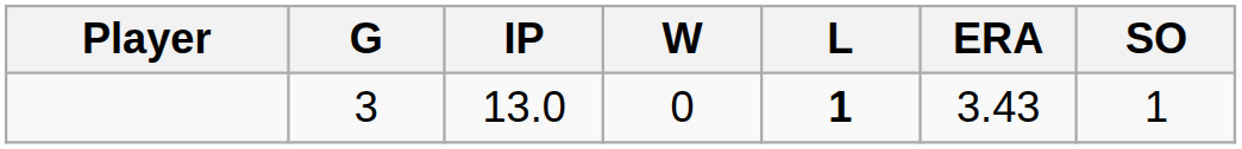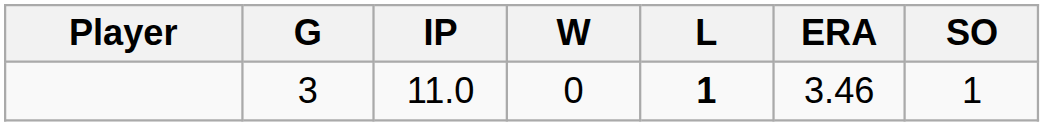row 2 | IP: 13.0 -> 11.0
row 2 | ERA: 3.43 -> 3.46
